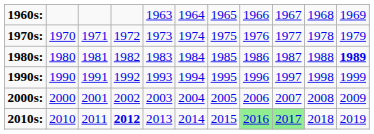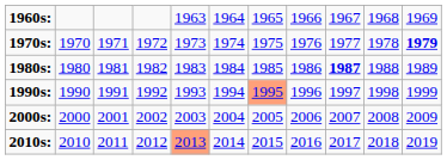1970s: | column 11: normal -> bold
1980s: | column 9: normal -> bold
1980s: | column 11: bold -> normal
1990s: | column 7: no background -> lightsalmon background
2010s: | column 4: bold -> normal
2010s: | column 5: no background -> lightsalmon background
2010s: | column 8: lightgreen background -> no background
2010s: | column 9: lightgreen background -> no background
